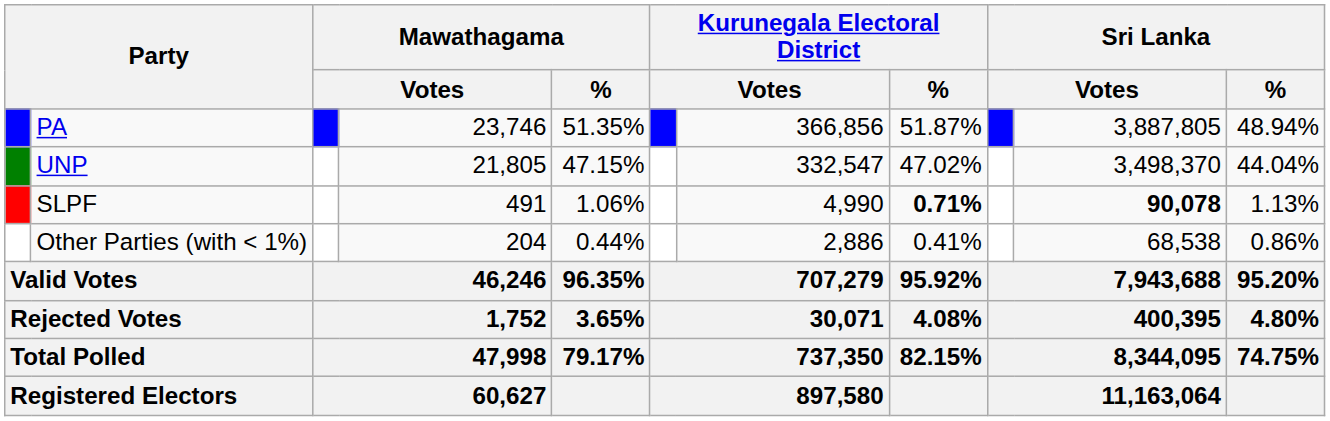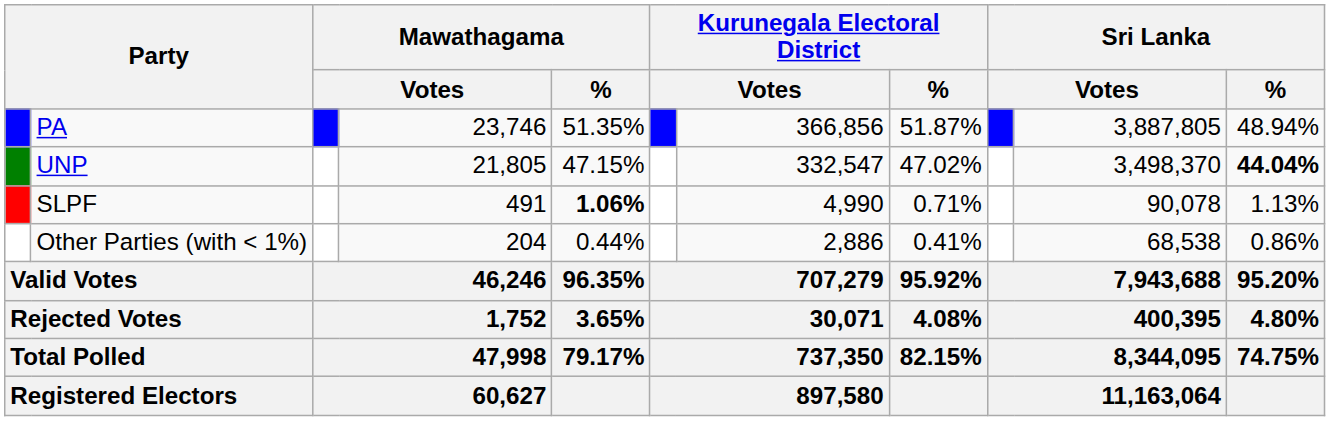UNP | Sri Lanka / %: normal -> bold
SLPF | Mawathagama / %: normal -> bold
SLPF | Kurunegala Electoral District / %: bold -> normal
SLPF | column 10: bold -> normal
